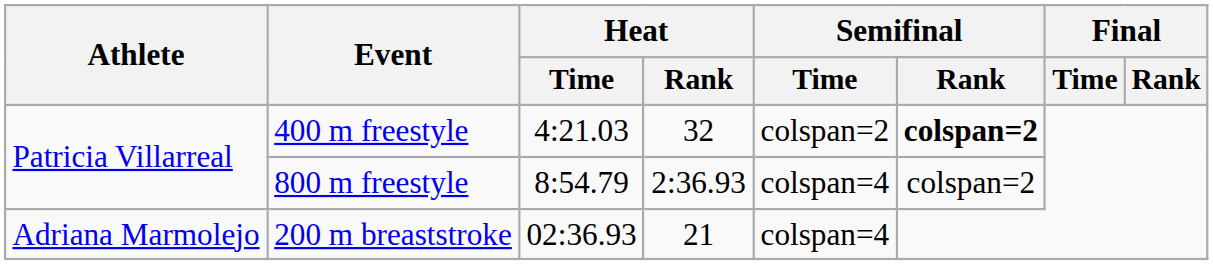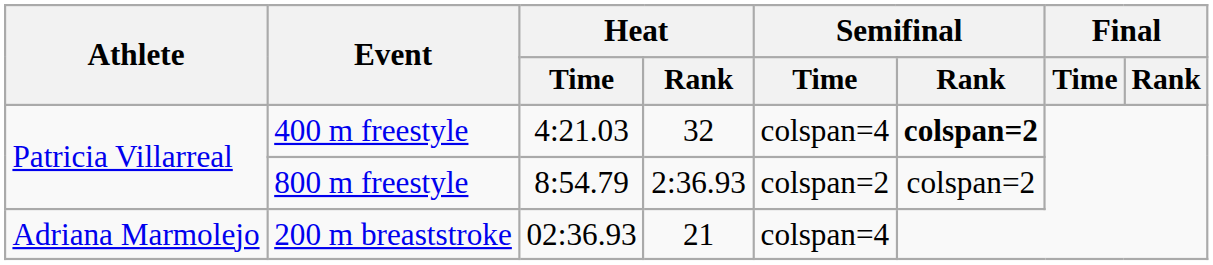400 m freestyle | Semifinal / Time: colspan=2 -> colspan=4
800 m freestyle | Semifinal / Time: colspan=4 -> colspan=2
